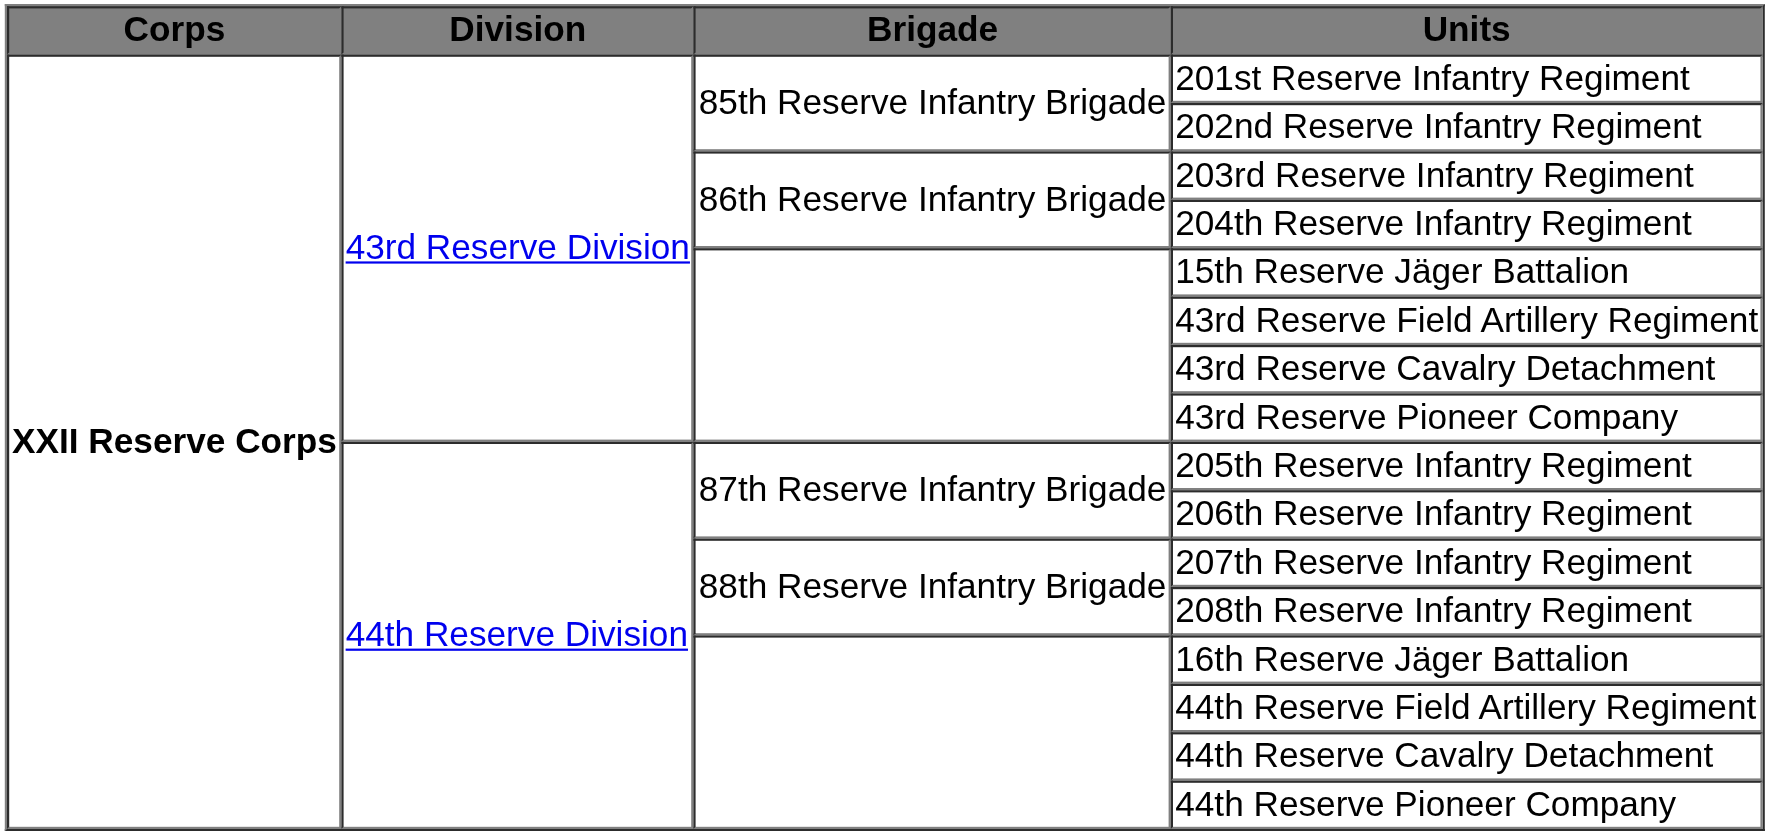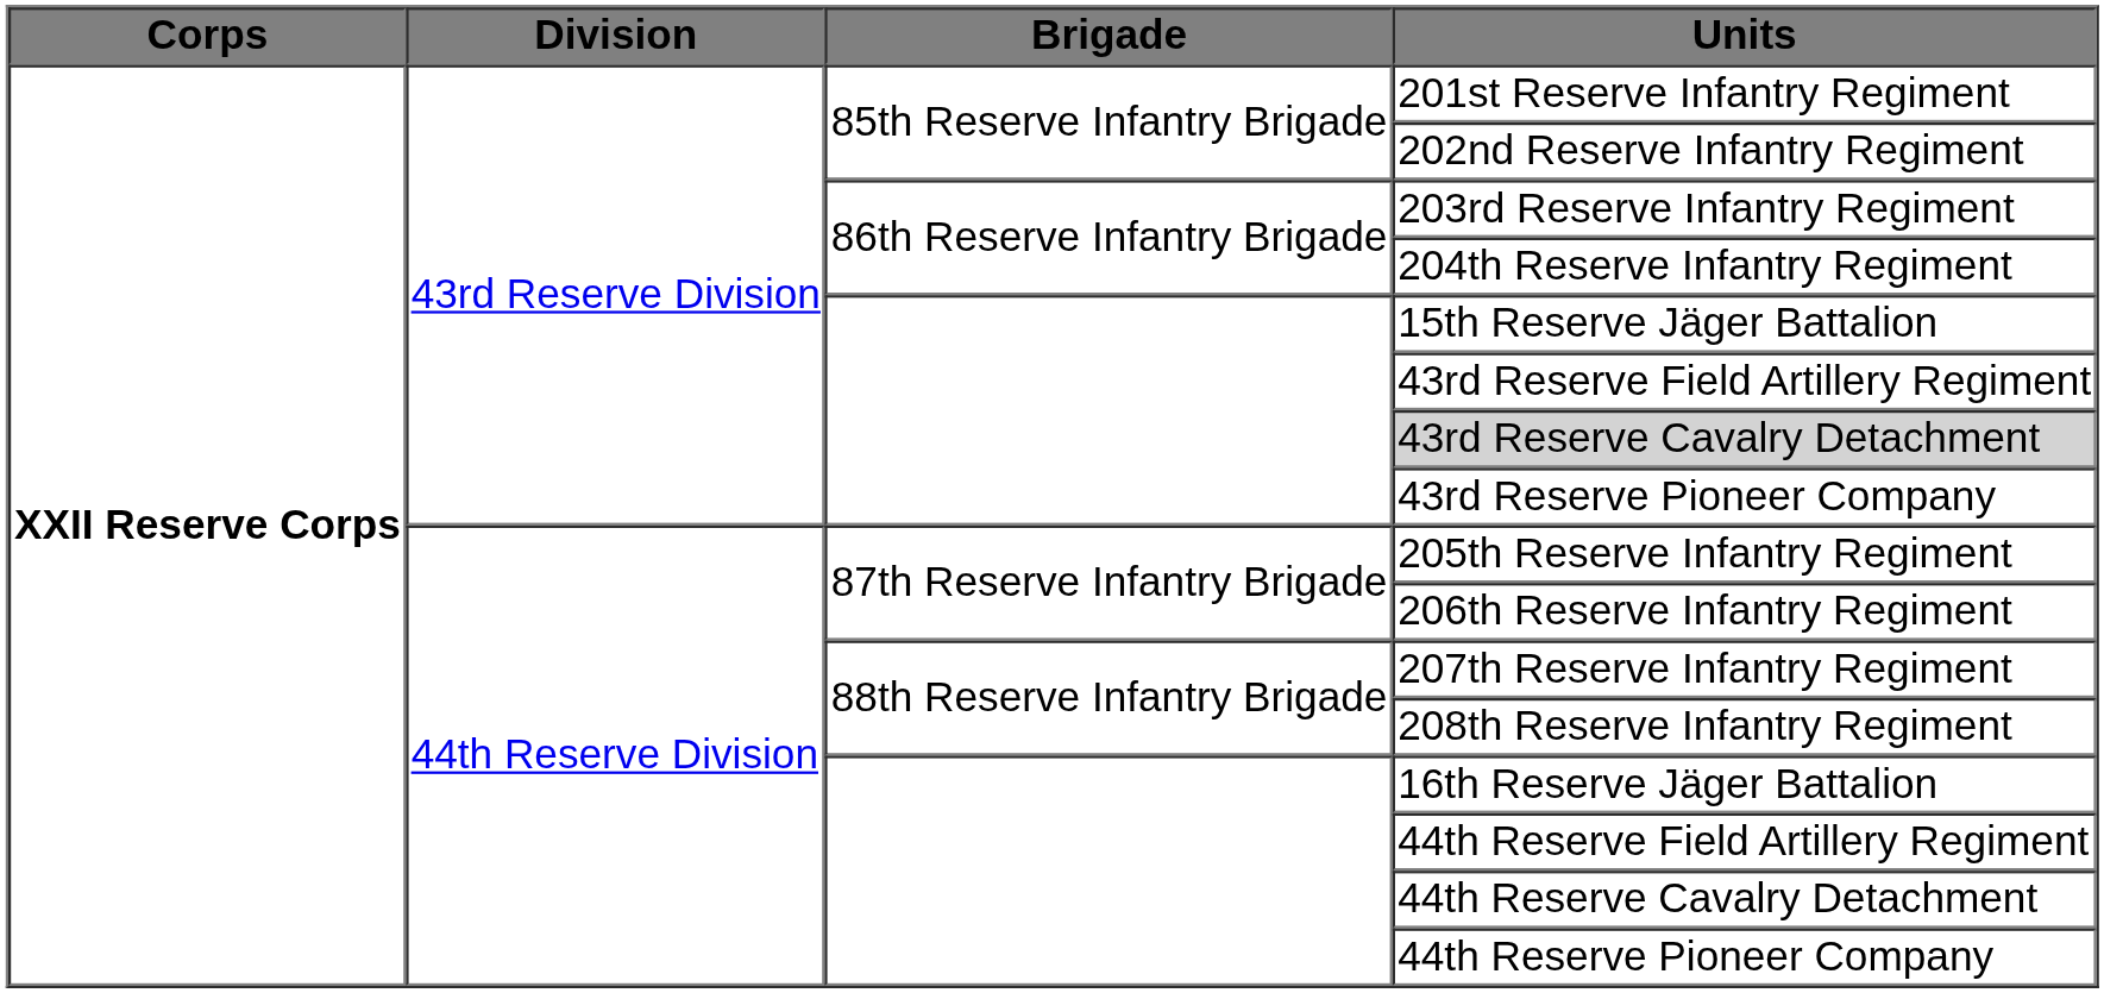43rd Reserve Cavalry Detachment | Units: no background -> lightgrey background
